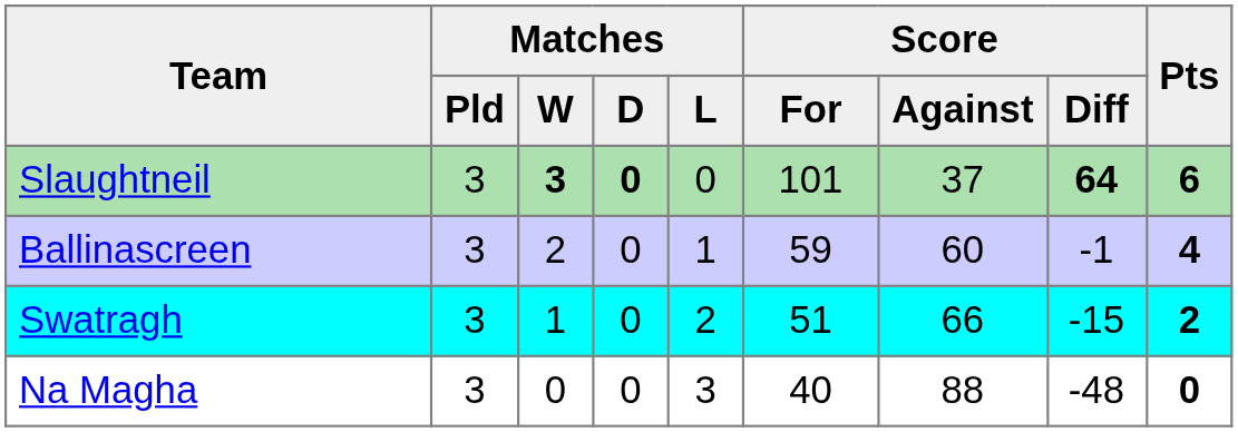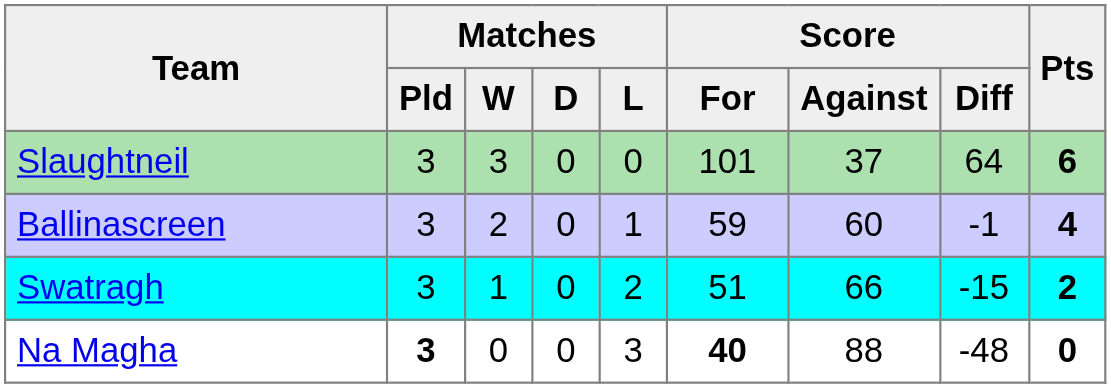Slaughtneil | Matches / W: bold -> normal
Slaughtneil | Matches / D: bold -> normal
Slaughtneil | Score / Diff: bold -> normal
Na Magha | Matches / Pld: normal -> bold
Na Magha | Score / For: normal -> bold
